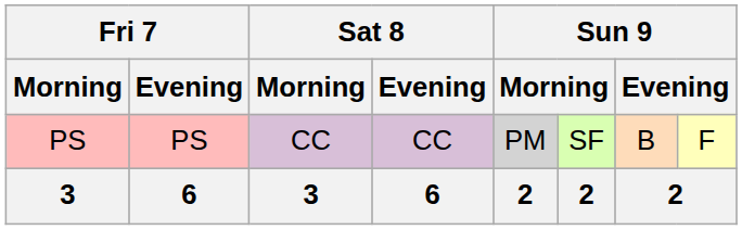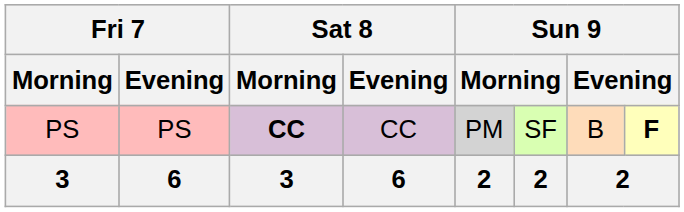row 3 | Sat 8 / Morning: normal -> bold
row 3 | column 8: normal -> bold
